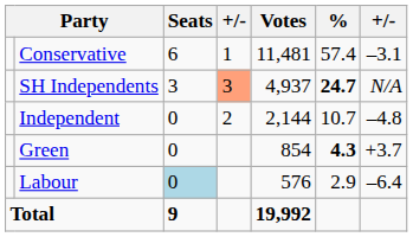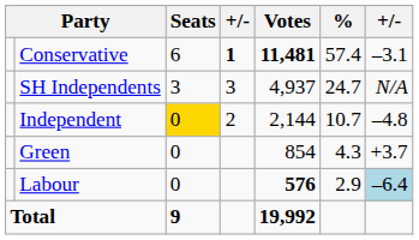Conservative | column 4: normal -> bold
Conservative | Votes: normal -> bold
SH Independents | column 4: lightsalmon background -> no background
SH Independents | %: bold -> normal
Independent | Seats: no background -> gold background
Green | %: bold -> normal
Labour | Seats: lightblue background -> no background
Labour | Votes: normal -> bold
Labour | column 7: no background -> lightblue background
